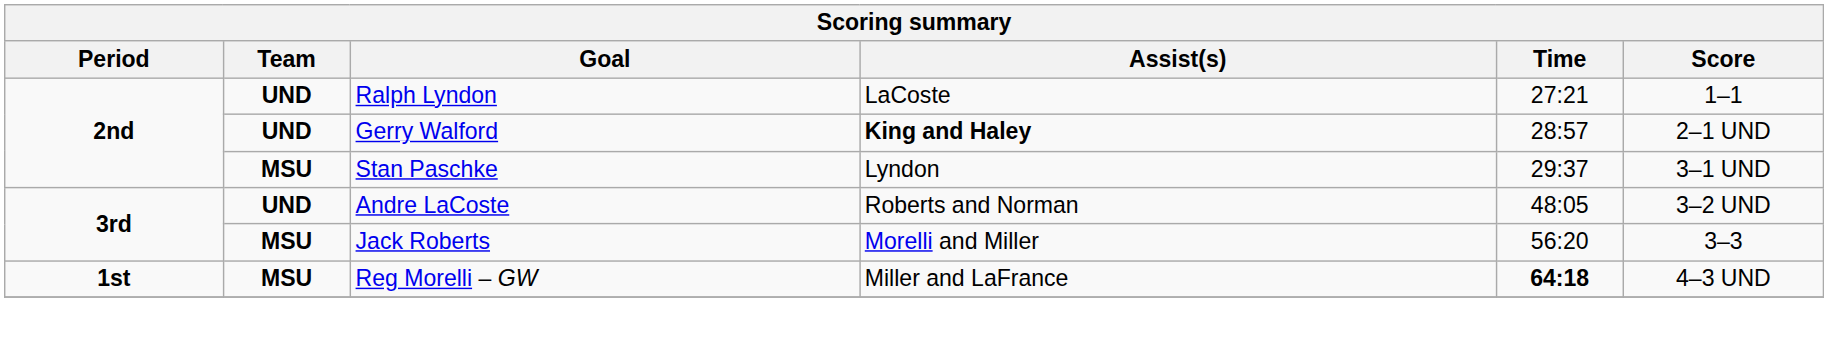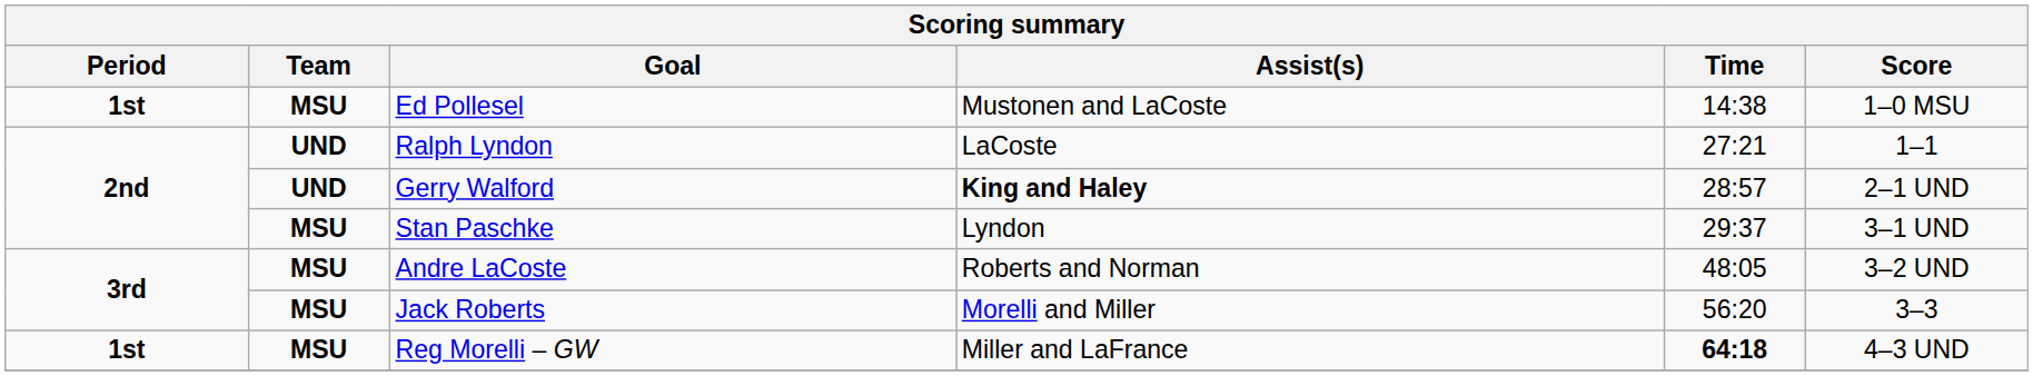+ row: 1st | MSU | Ed Pollesel | Mustonen and LaCoste | 14:38 | 1–0 MSU
Andre LaCoste | Team: UND -> MSU
